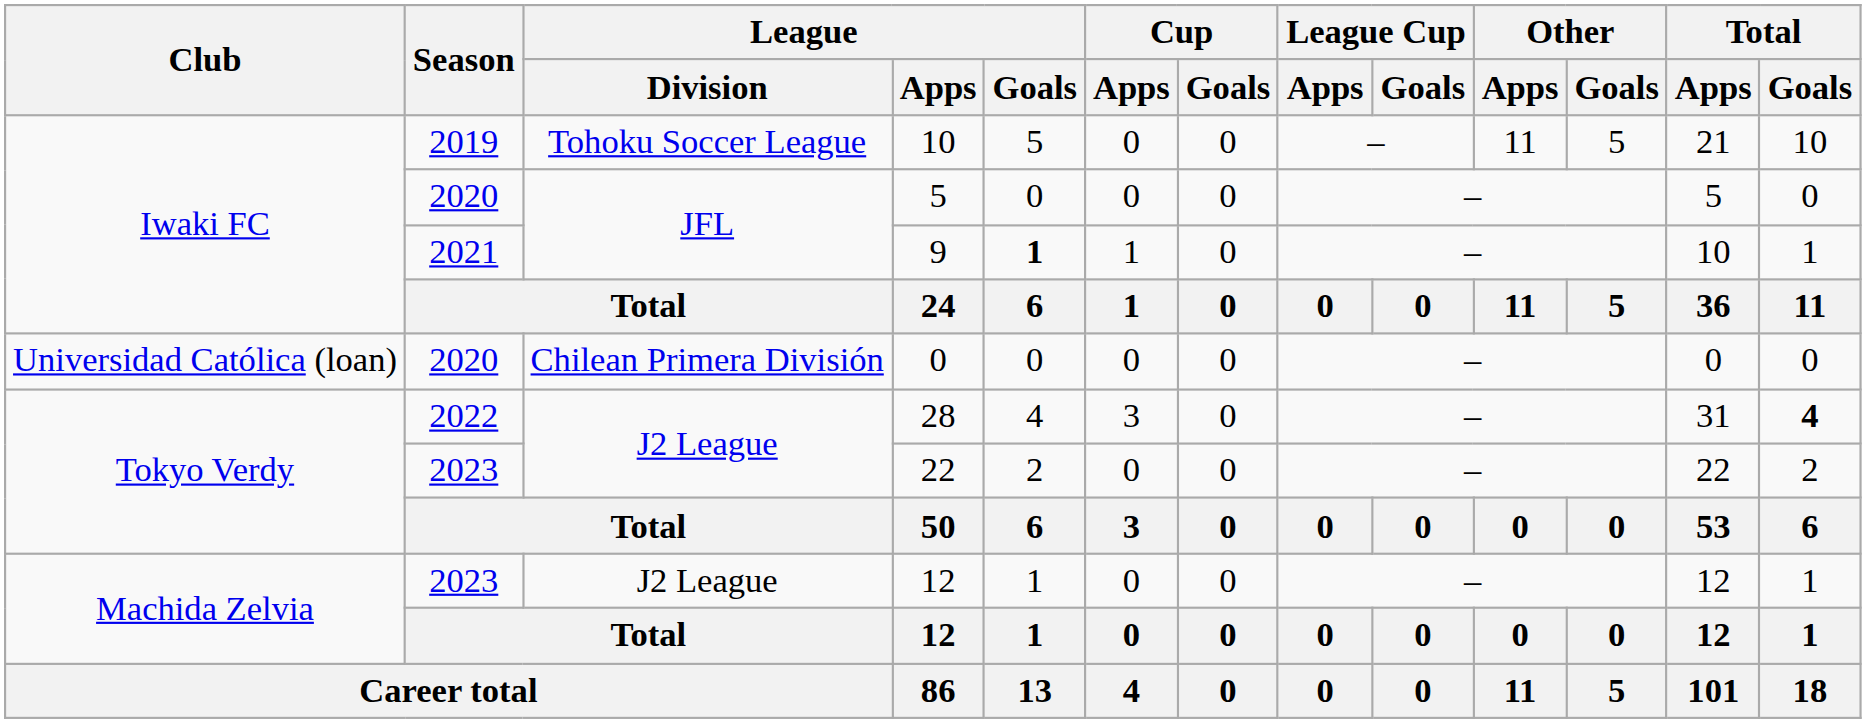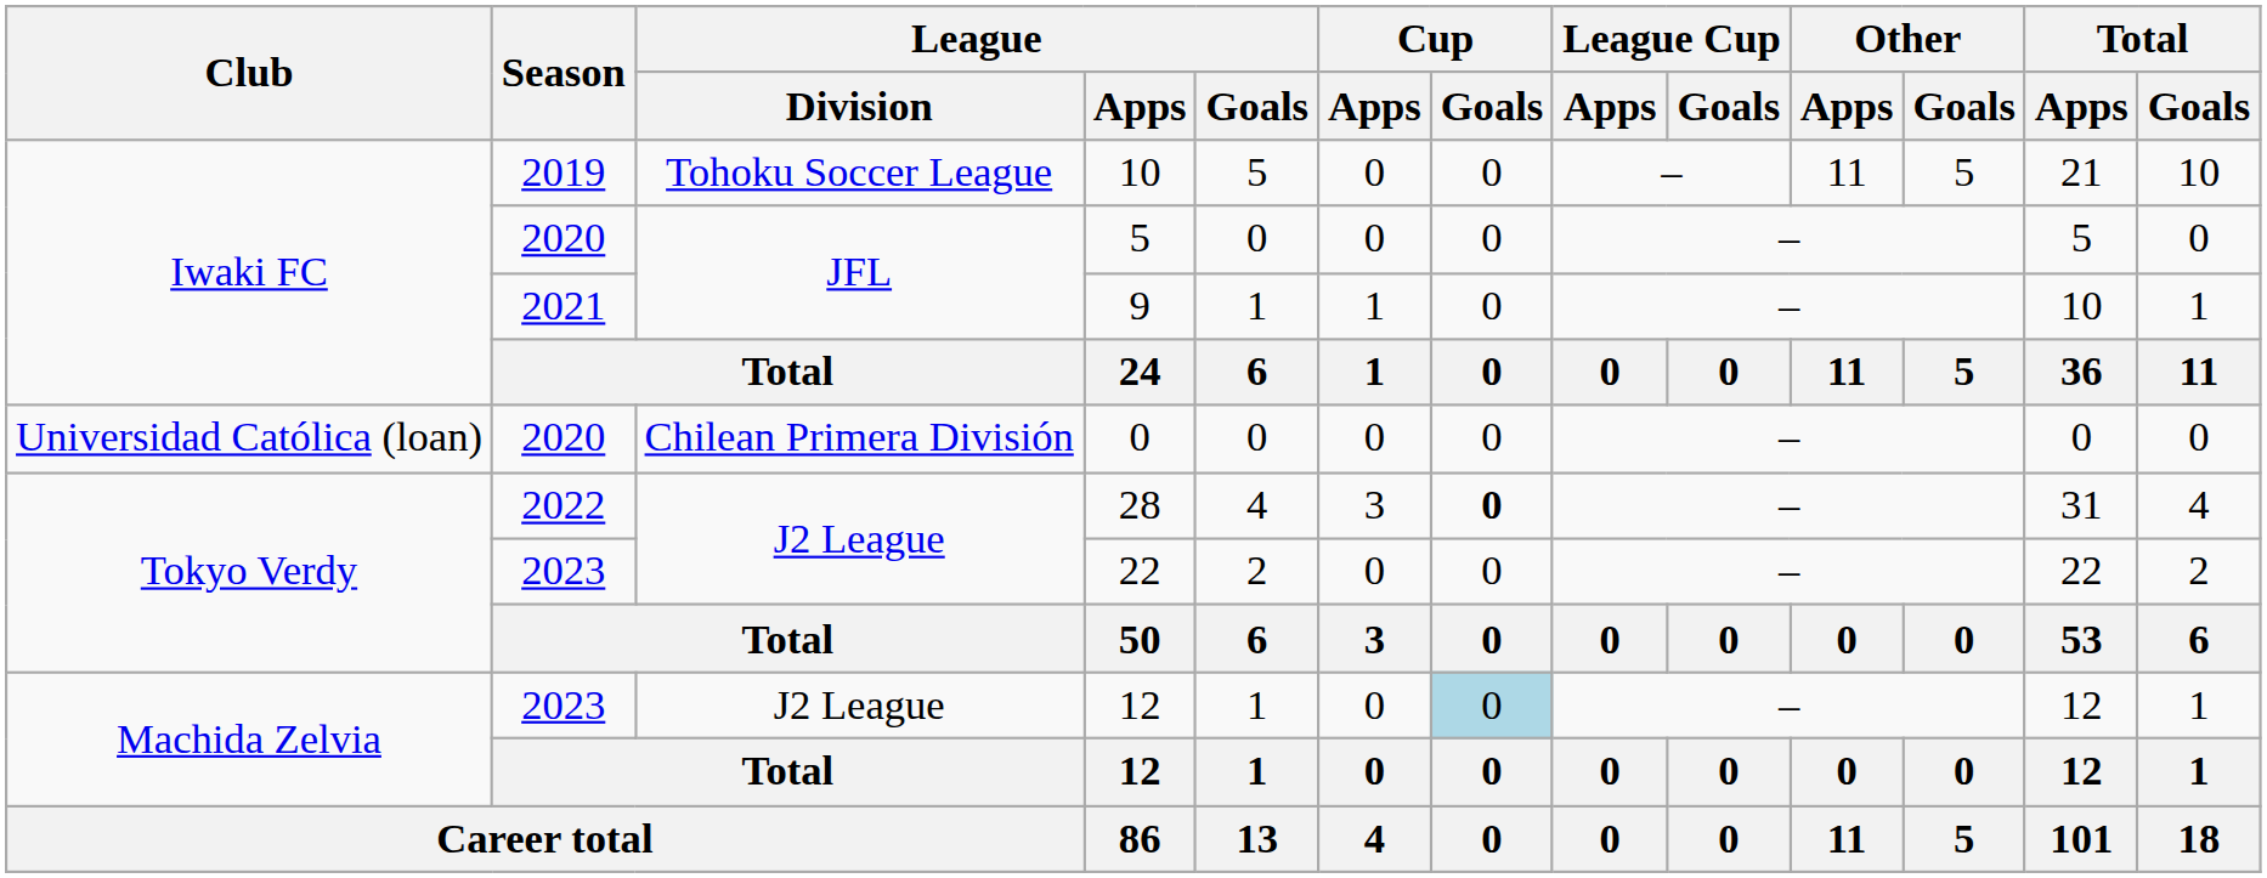9 | League / Goals: bold -> normal
28 | Cup / Goals: normal -> bold
28 | Total / Goals: bold -> normal
2023 / 12 | Cup / Goals: no background -> lightblue background
